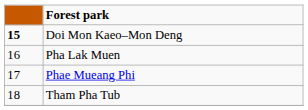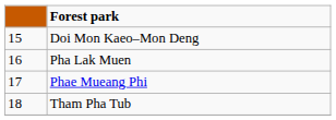Doi Mon Kaeo–Mon Deng | column 1: bold -> normal
